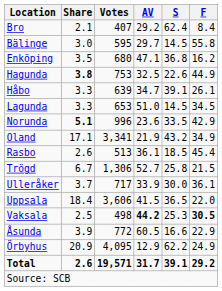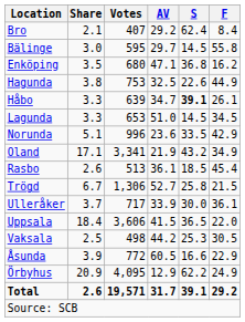Hagunda | Share: bold -> normal
Håbo | S: normal -> bold
Norunda | Share: bold -> normal
Vaksala | AV: bold -> normal
Vaksala | F: bold -> normal
